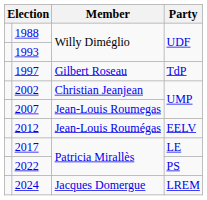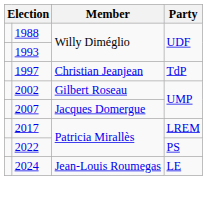1997 | Member: Gilbert Roseau -> Christian Jeanjean
2002 | Member: Christian Jeanjean -> Gilbert Roseau
2007 | Member: Jean-Louis Roumegas -> Jacques Domergue
- row: 2012 | Jean-Louis Roumégas | EELV
2017 | Party: LE -> LREM
2024 | Member: Jacques Domergue -> Jean-Louis Roumegas
2024 | Party: LREM -> LE
